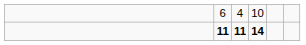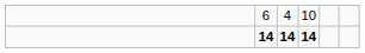row 2 | column 2: 11 -> 14
row 2 | column 3: 11 -> 14
